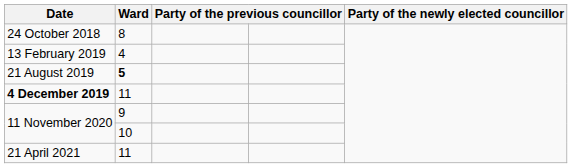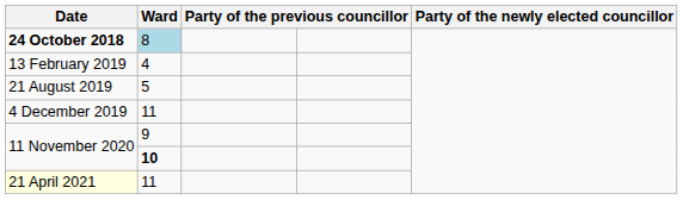24 October 2018 | Date: normal -> bold
24 October 2018 | Ward: no background -> lightblue background
21 August 2019 | Ward: bold -> normal
4 December 2019 | Date: bold -> normal
11 November 2020 / 10 | Ward: normal -> bold
21 April 2021 | Date: no background -> lightyellow background
